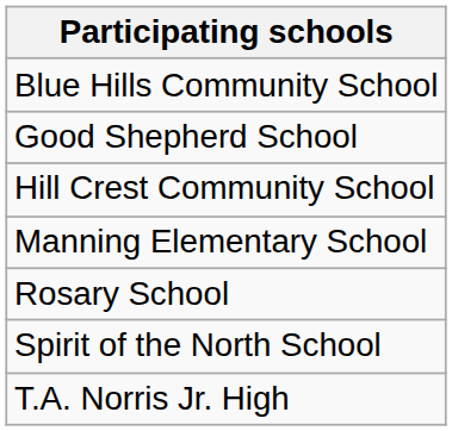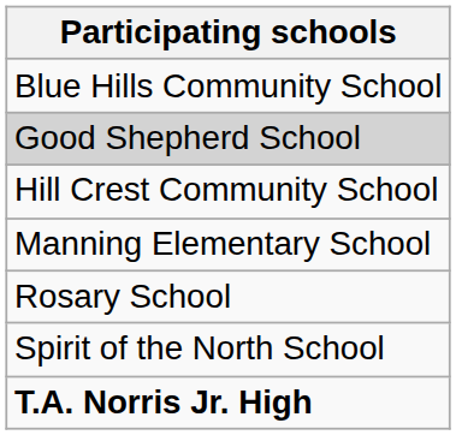row 3 | column 1: no background -> lightgrey background
row 8 | column 1: normal -> bold
